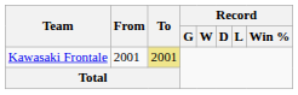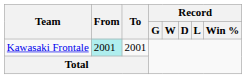Kawasaki Frontale | From: no background -> paleturquoise background
Kawasaki Frontale | To: khaki background -> no background
